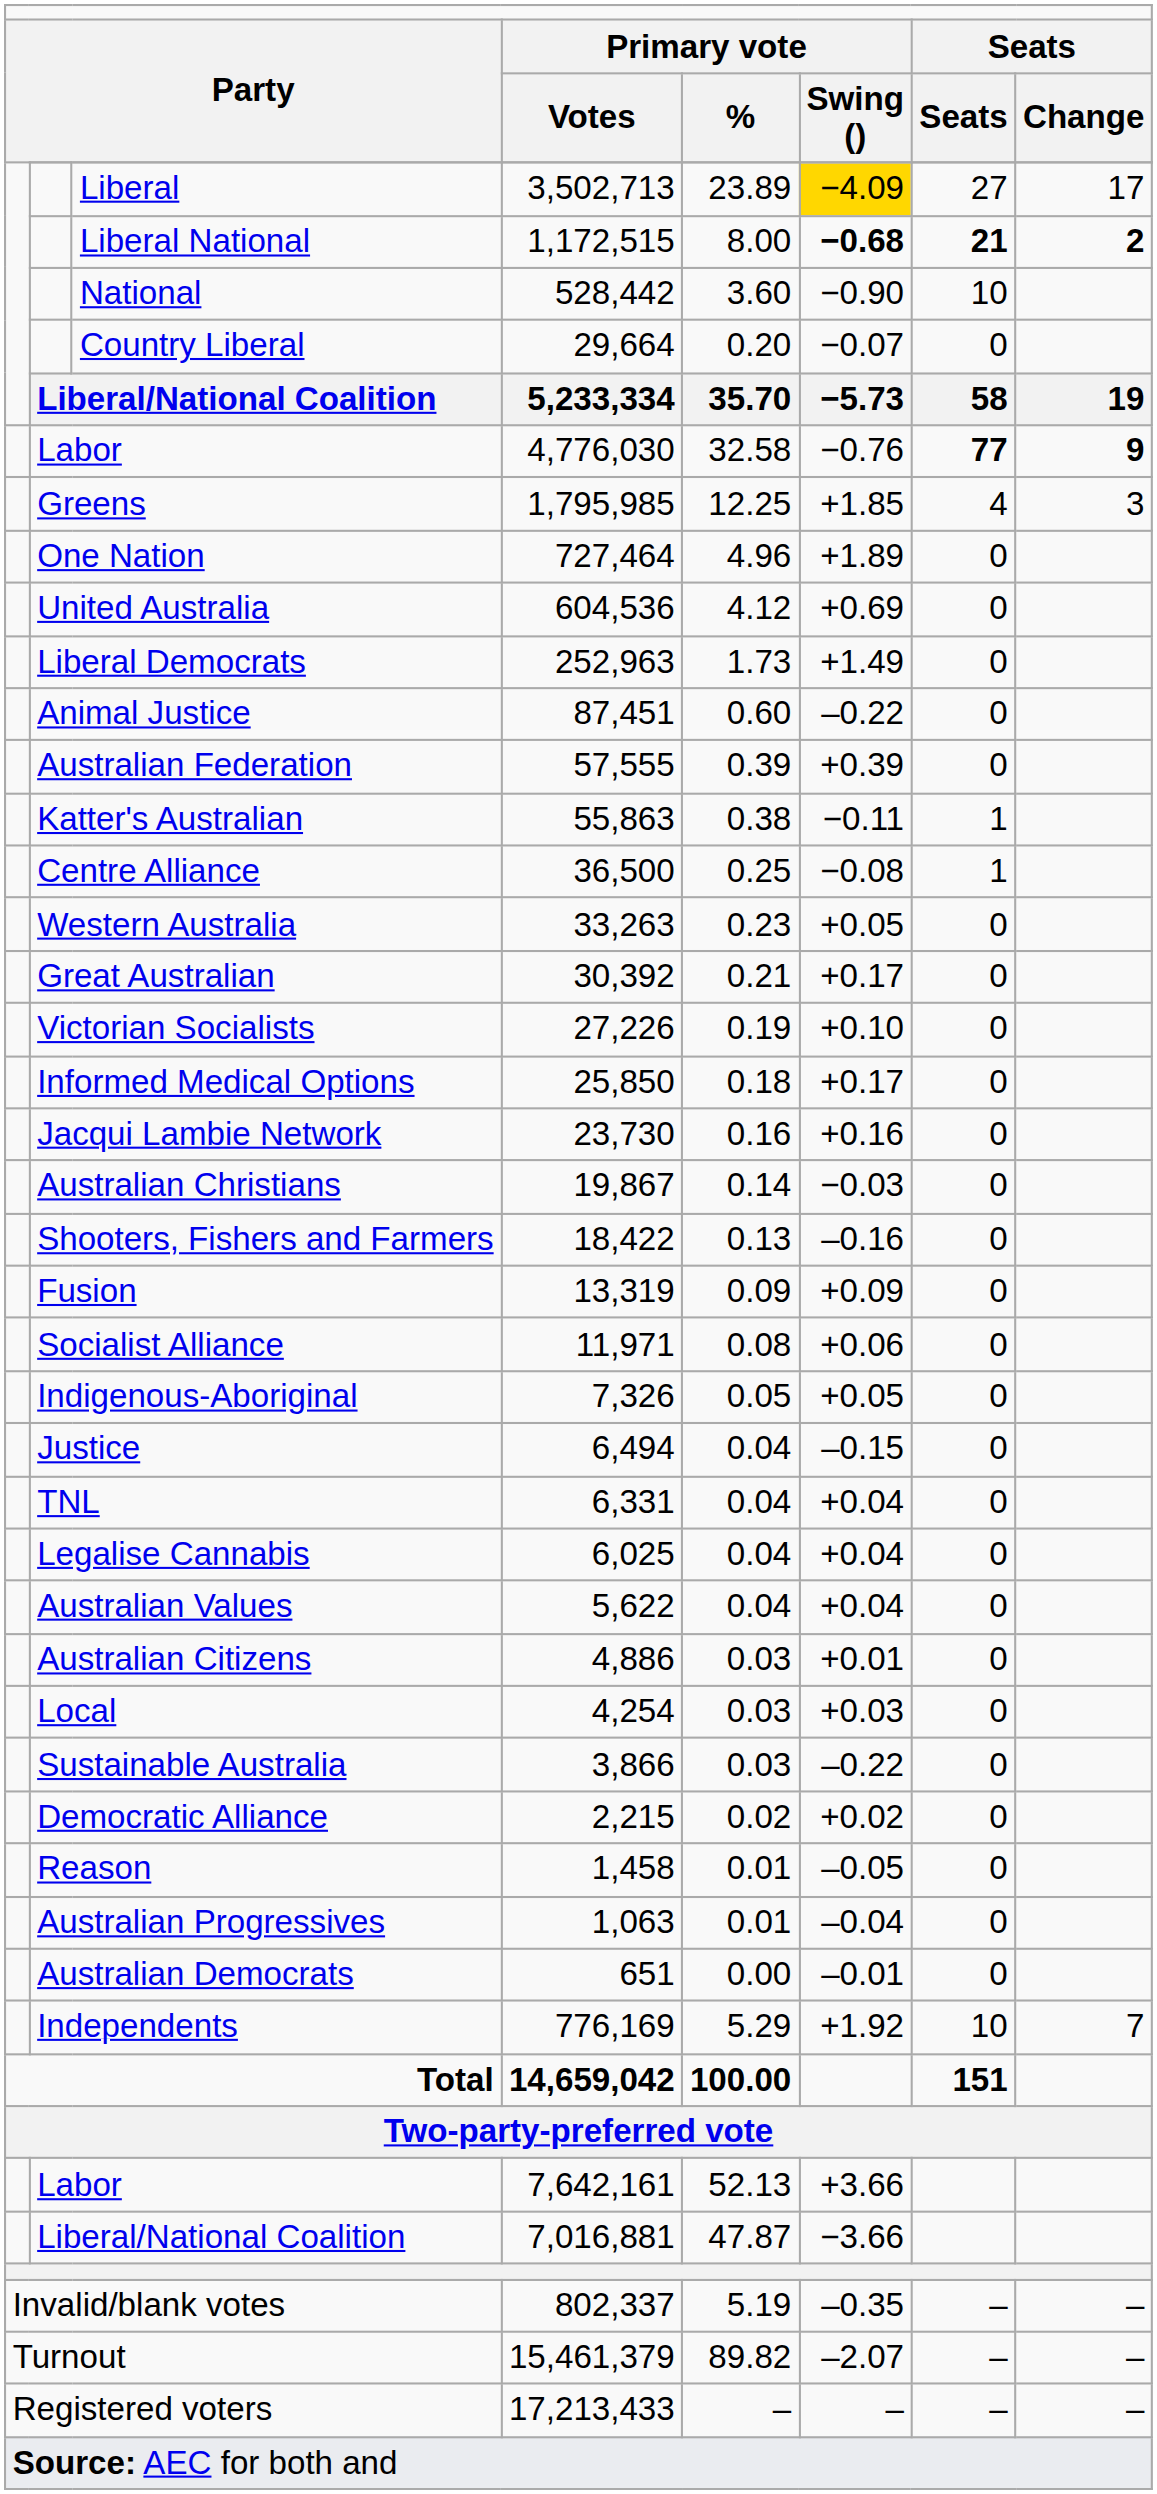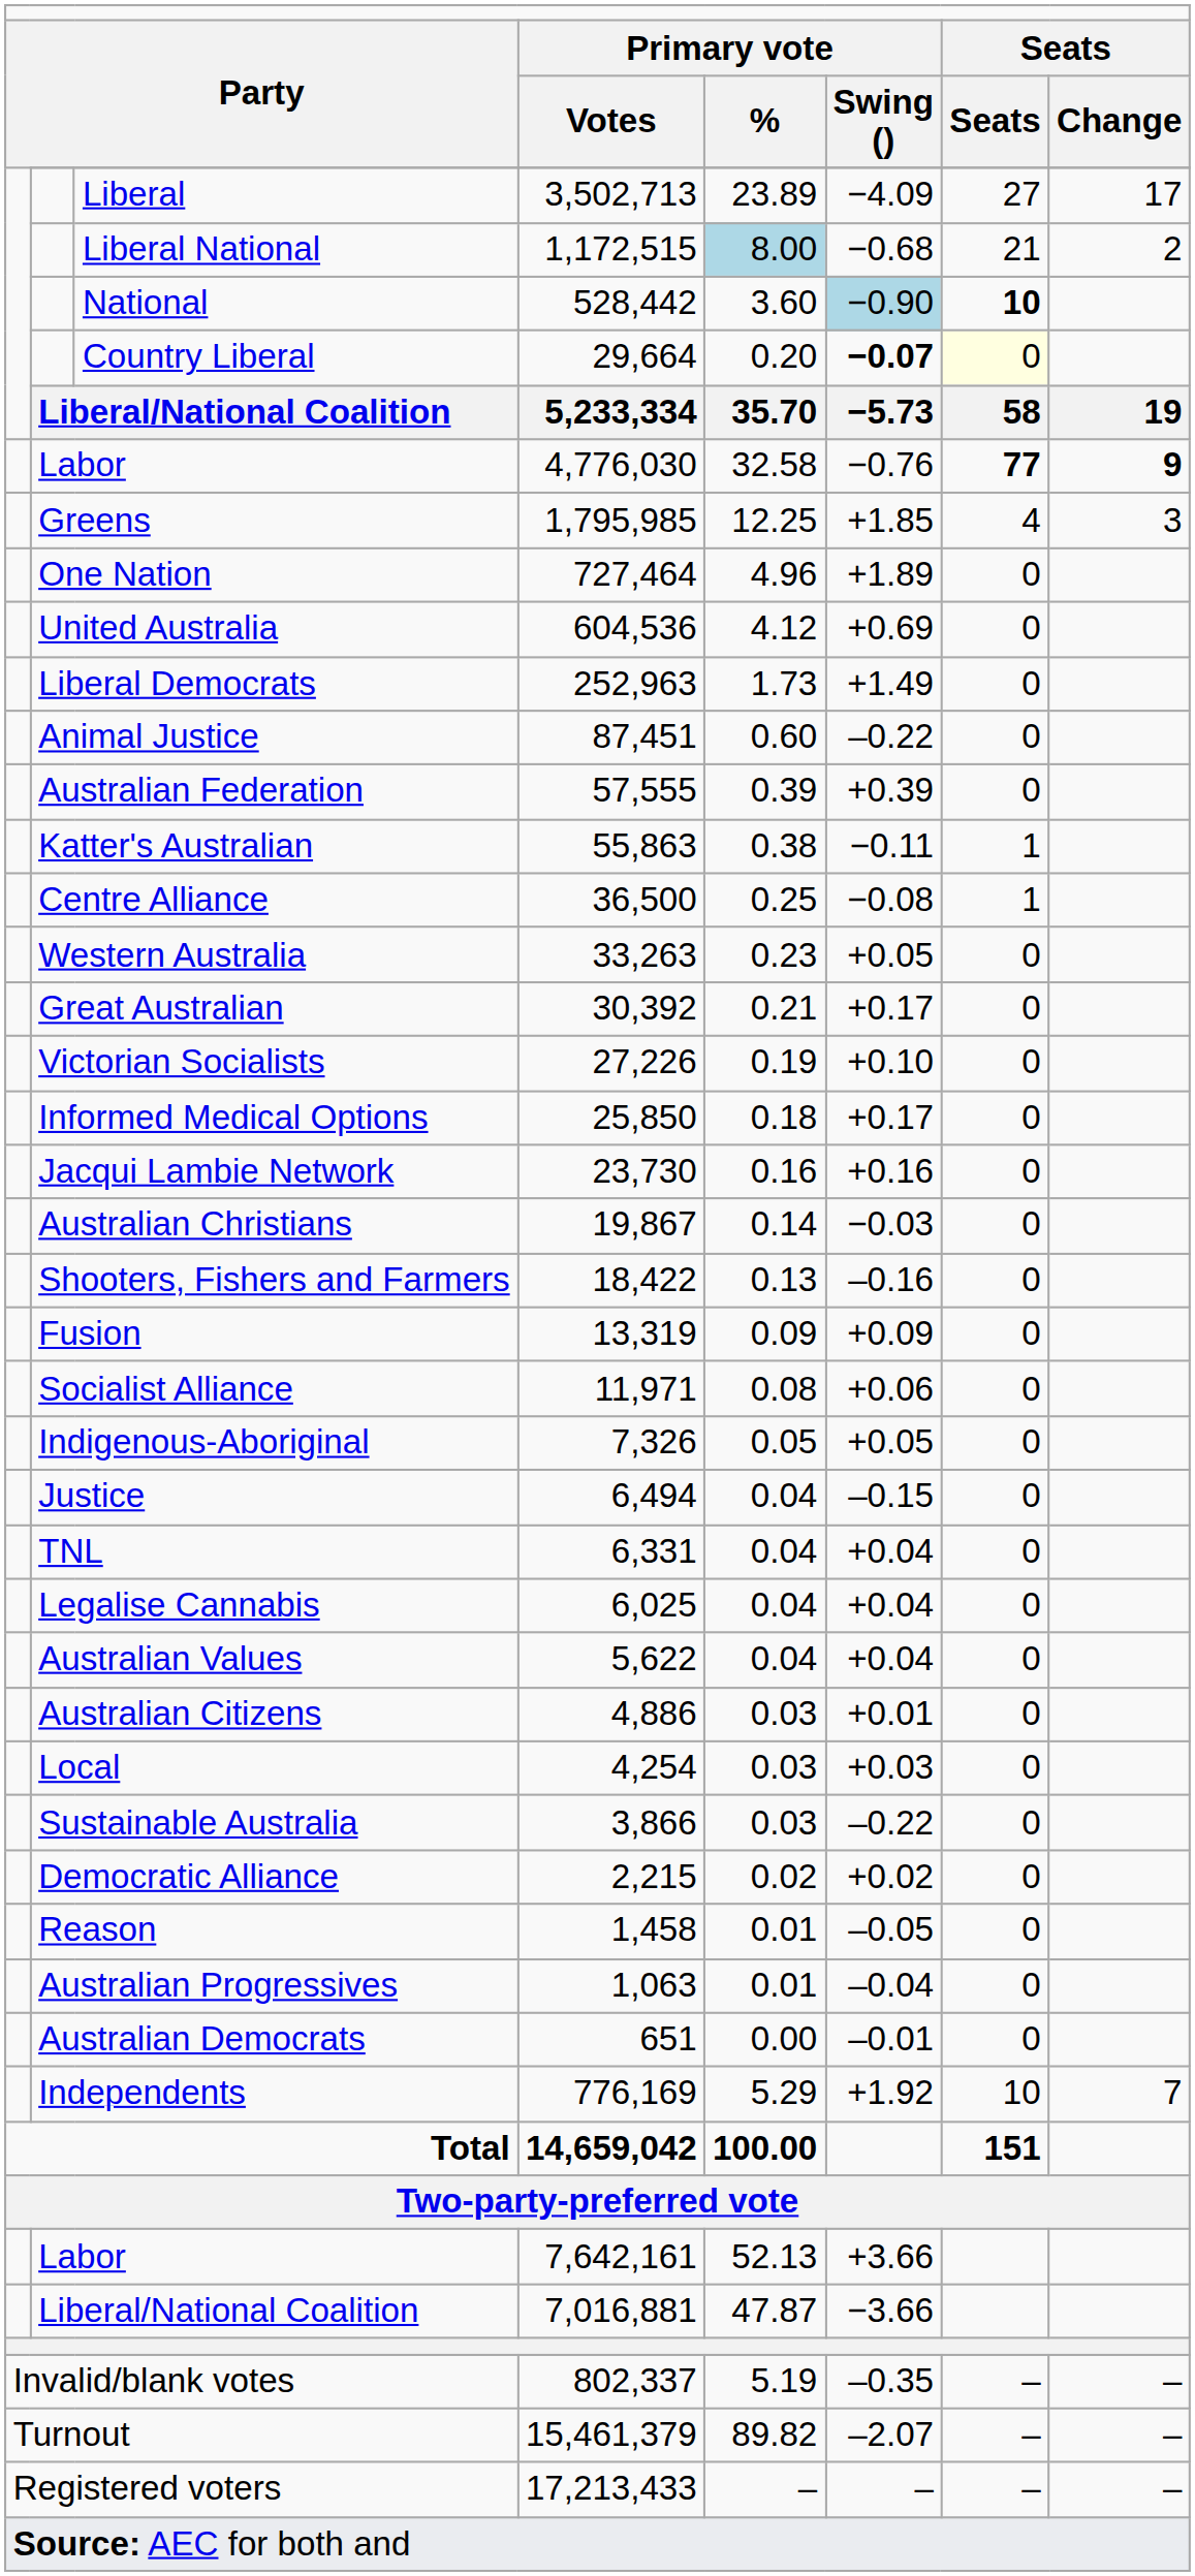Liberal | column 6: gold background -> no background
Liberal National | column 5: no background -> lightblue background
Liberal National | column 6: bold -> normal
Liberal National | column 7: bold -> normal
Liberal National | column 8: bold -> normal
National | column 6: no background -> lightblue background
National | column 7: normal -> bold
Country Liberal | column 6: normal -> bold
Country Liberal | column 7: no background -> lightyellow background
